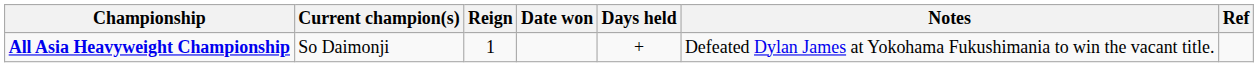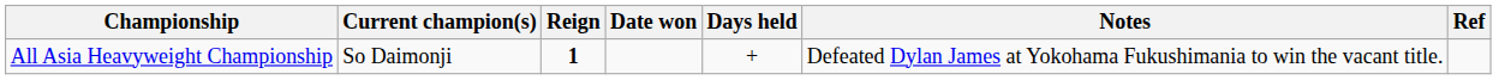row 2 | Championship: bold -> normal
row 2 | Reign: normal -> bold
